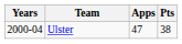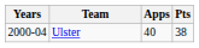Ulster | Apps: 47 -> 40
